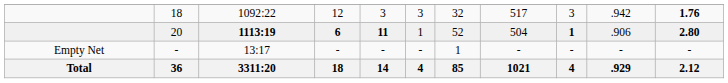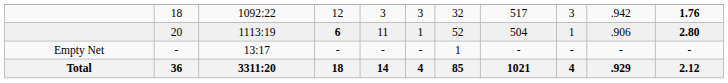20 | column 3: bold -> normal
20 | column 5: bold -> normal
20 | column 9: bold -> normal
